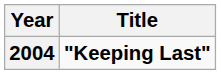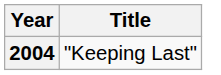2004 | Title: bold -> normal
